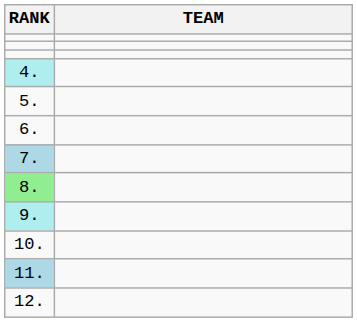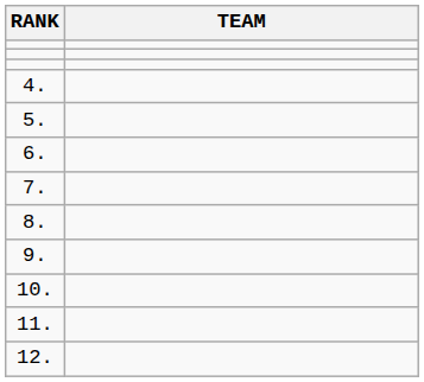row 5 | RANK: paleturquoise background -> no background
row 8 | RANK: lightblue background -> no background
row 9 | RANK: lightgreen background -> no background
row 10 | RANK: paleturquoise background -> no background
row 12 | RANK: lightblue background -> no background
